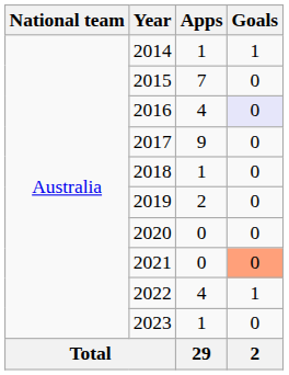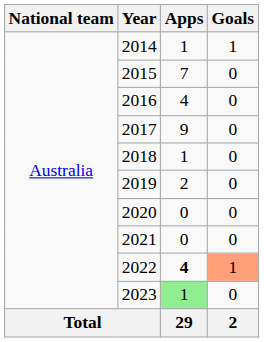2016 | Goals: lavender background -> no background
2021 | Goals: lightsalmon background -> no background
2022 | Apps: normal -> bold
2022 | Goals: no background -> lightsalmon background
2023 | Apps: no background -> lightgreen background
